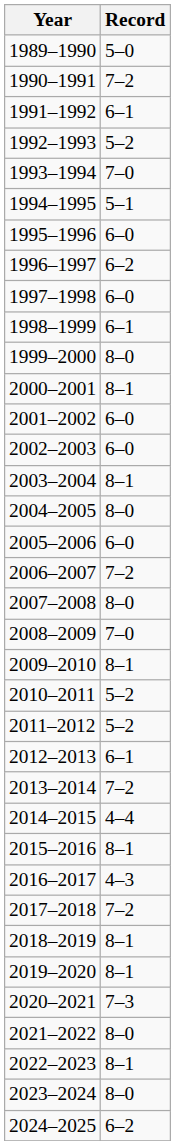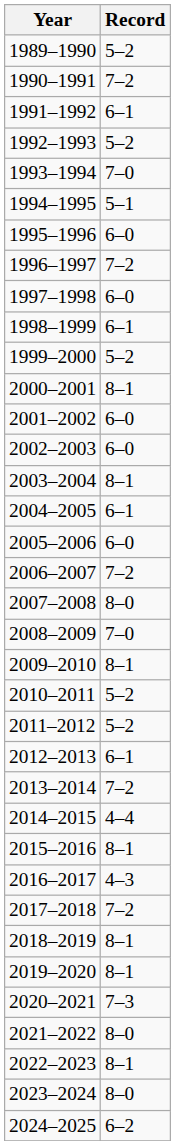1989–1990 | Record: 5–0 -> 5–2
1996–1997 | Record: 6–2 -> 7–2
1999–2000 | Record: 8–0 -> 5–2
2004–2005 | Record: 8–0 -> 6–1
